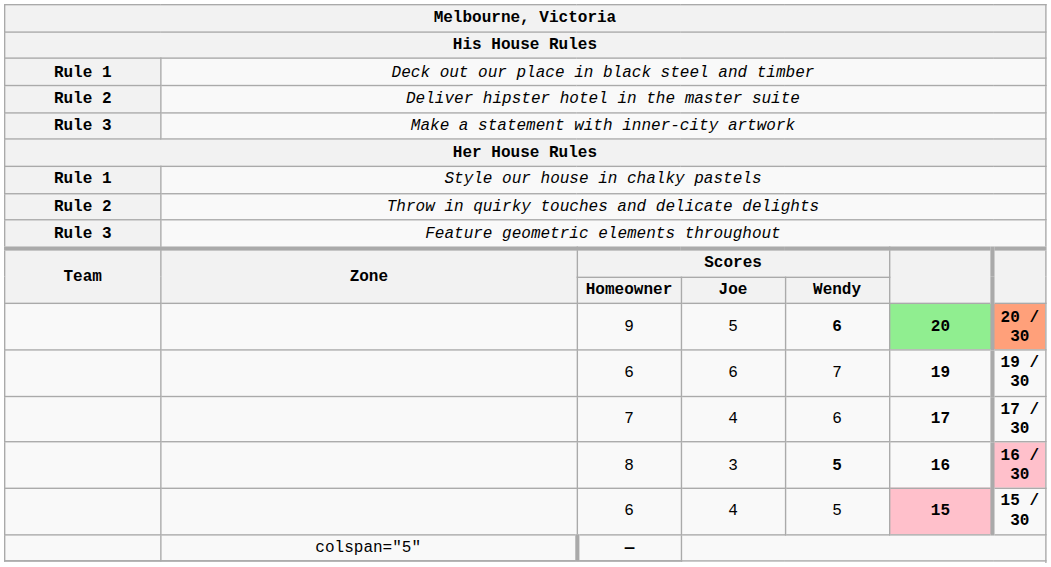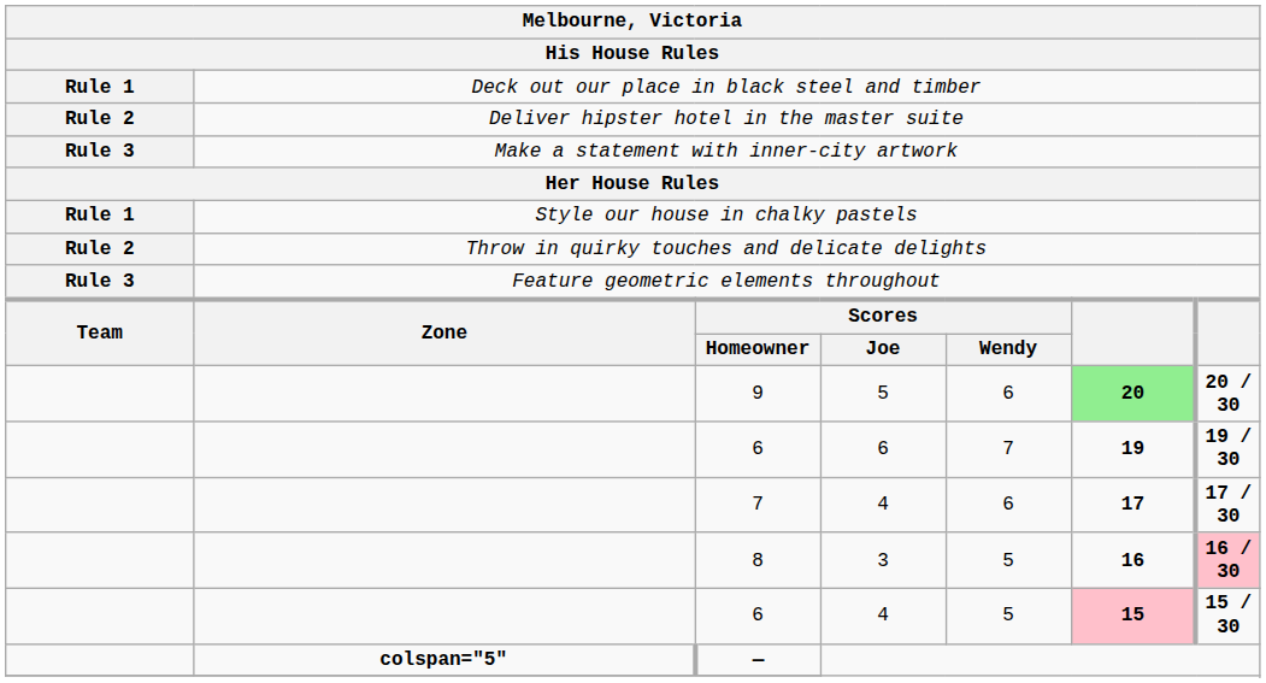9 | column 5: bold -> normal
9 | column 7: lightsalmon background -> no background
8 | column 5: bold -> normal
— | column 2: normal -> bold
